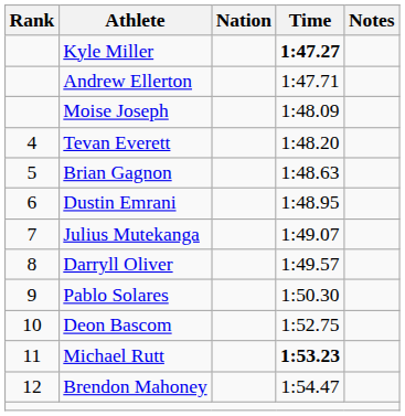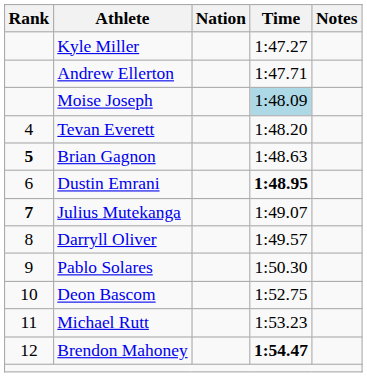Kyle Miller | Time: bold -> normal
Moise Joseph | Time: no background -> lightblue background
Brian Gagnon | Rank: normal -> bold
Dustin Emrani | Time: normal -> bold
Julius Mutekanga | Rank: normal -> bold
Michael Rutt | Time: bold -> normal
Brendon Mahoney | Time: normal -> bold
